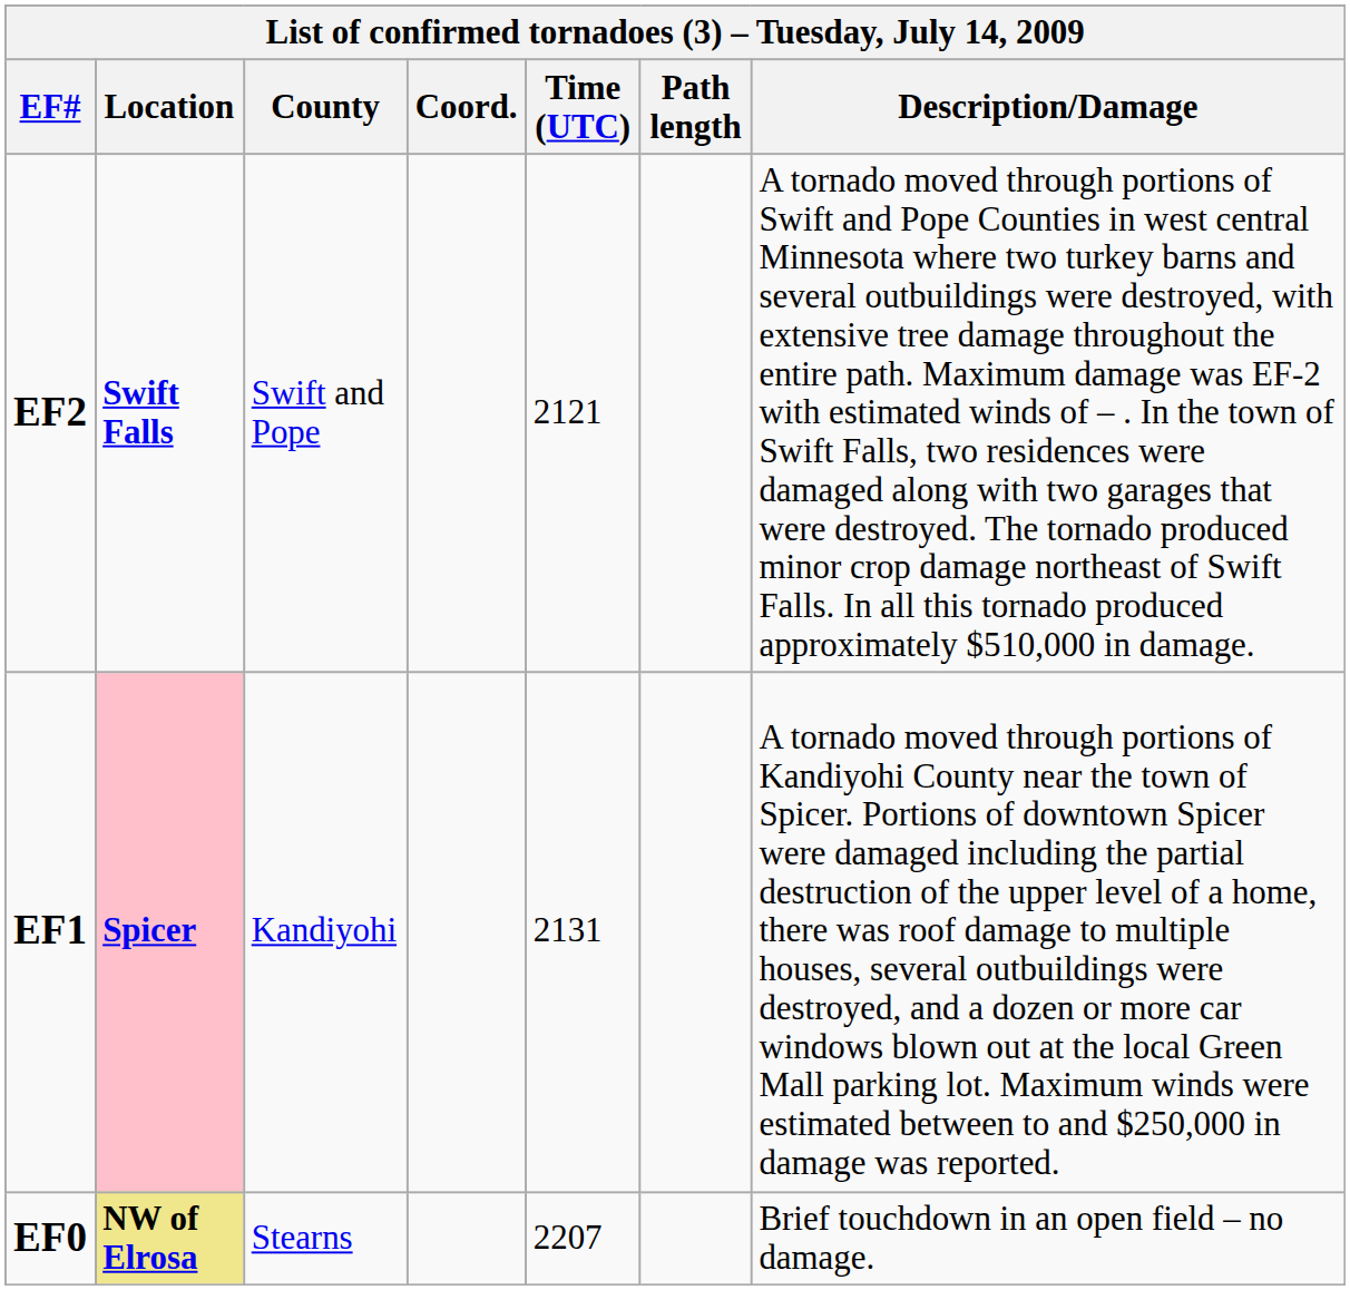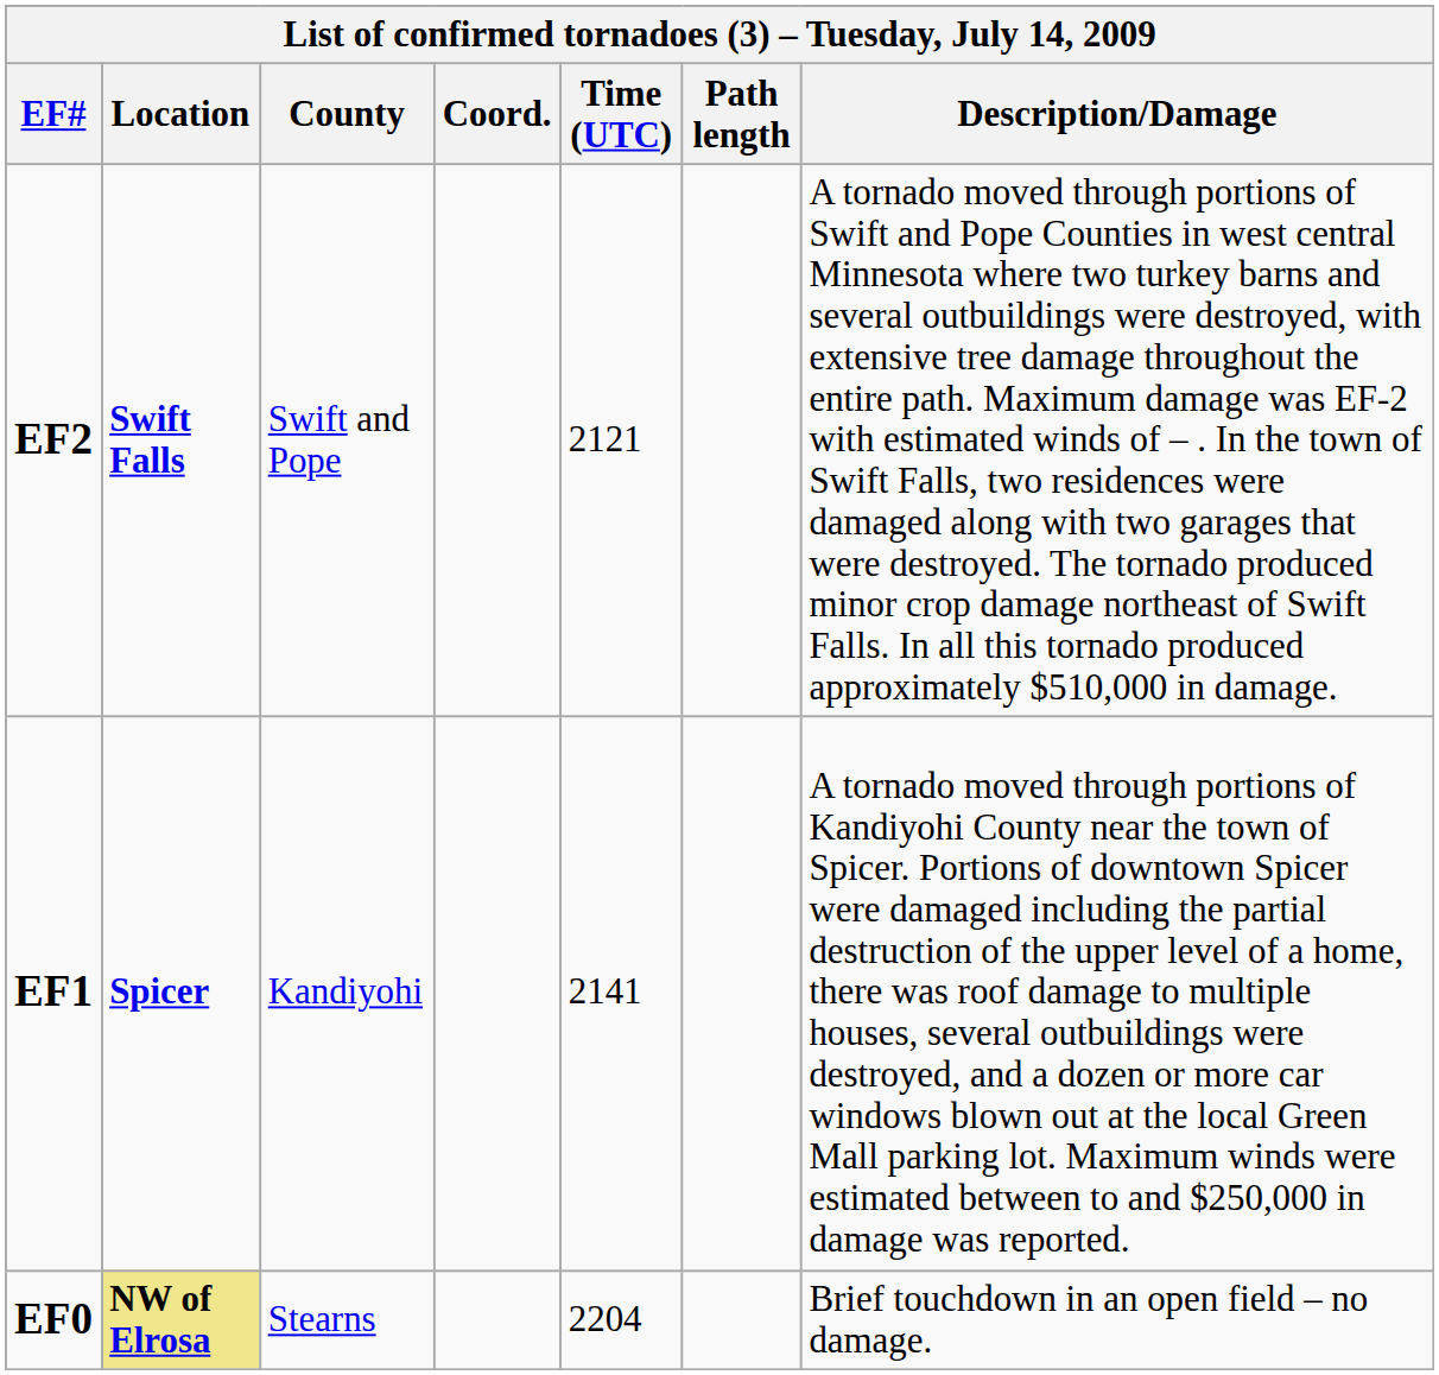EF1 | Location: pink background -> no background
EF1 | Time (UTC): 2131 -> 2141
EF0 | Time (UTC): 2207 -> 2204
